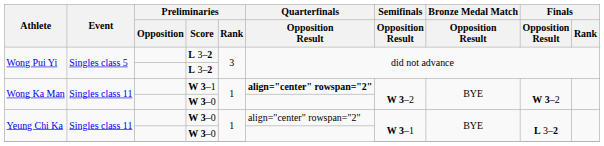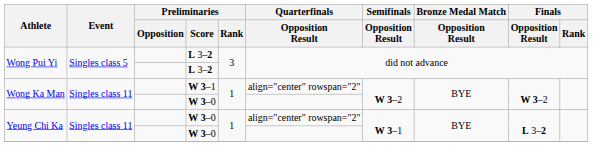Wong Ka Man / W 3–1 | Quarterfinals / Opposition Result: bold -> normal
